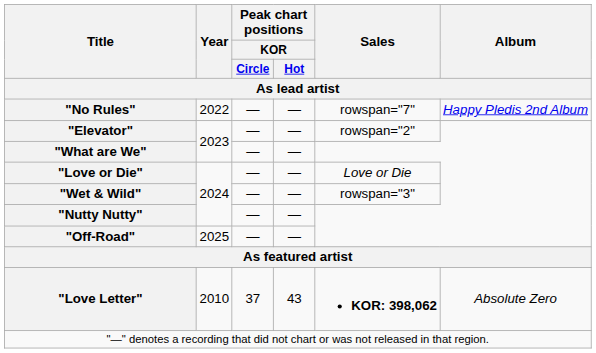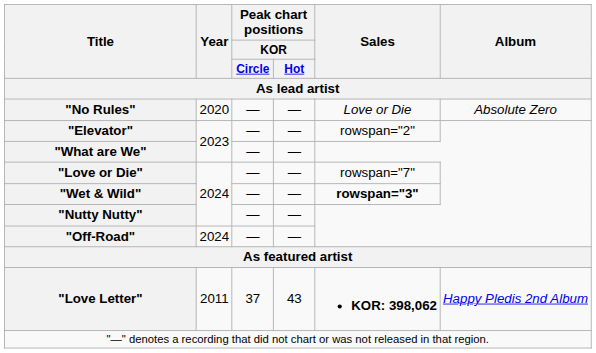"No Rules" | Year: 2022 -> 2020
"No Rules" | Sales: rowspan="7" -> Love or Die
"No Rules" | Album: Happy Pledis 2nd Album -> Absolute Zero
"Love or Die" | Sales: Love or Die -> rowspan="7"
"Wet & Wild" | Sales: normal -> bold
"Off-Road" | Year: 2025 -> 2024
"Love Letter" | Year: 2010 -> 2011
"Love Letter" | Album: Absolute Zero -> Happy Pledis 2nd Album
